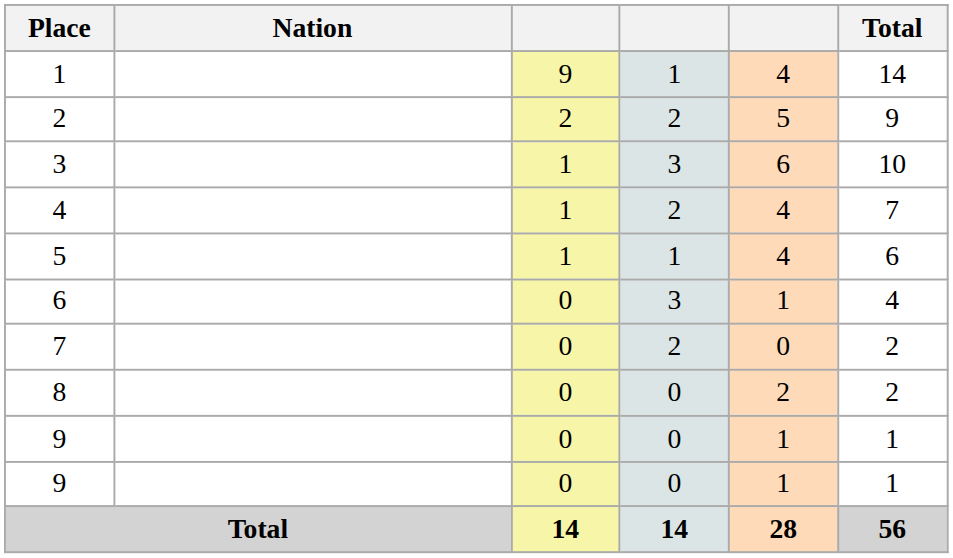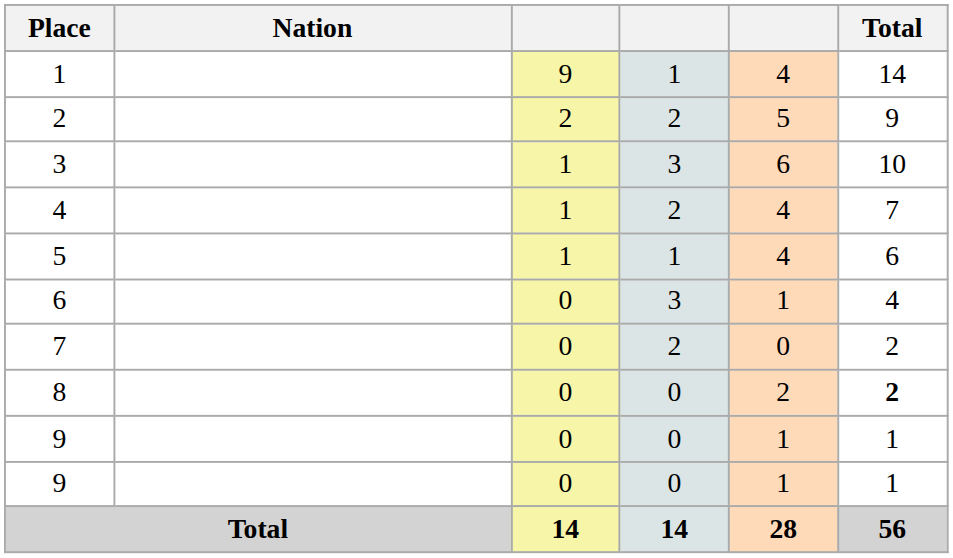8 | Total: normal -> bold
